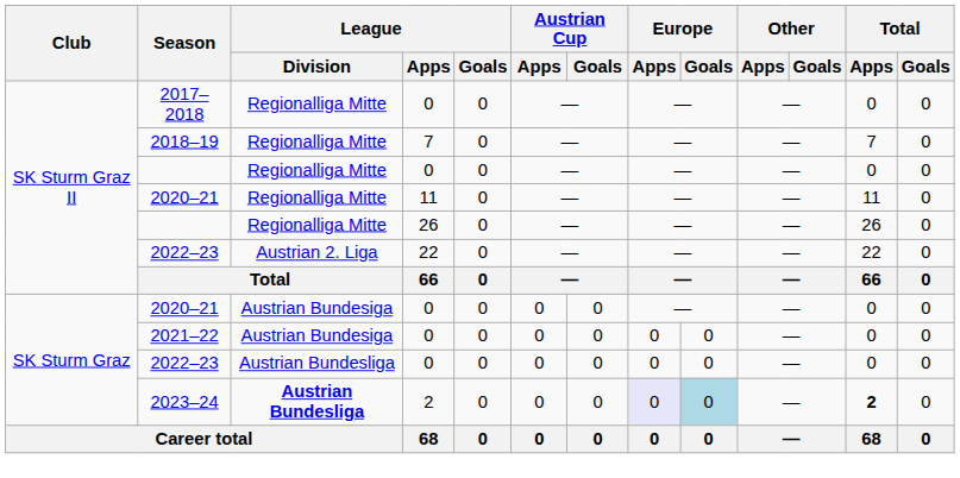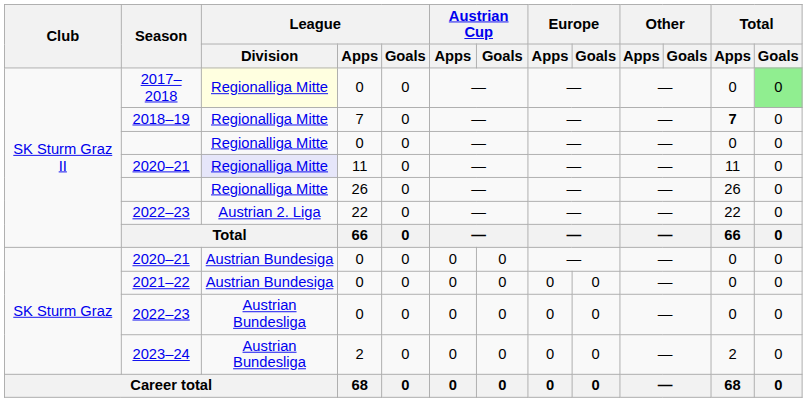2017–2018 | League / Division: no background -> lightyellow background
2017–2018 | Total / Goals: no background -> lightgreen background
2018–19 | Total / Apps: normal -> bold
2020–21 / 11 | League / Division: no background -> lavender background
2023–24 | League / Division: bold -> normal
2023–24 | Europe / Apps: lavender background -> no background
2023–24 | Europe / Goals: lightblue background -> no background
2023–24 | Total / Apps: bold -> normal
